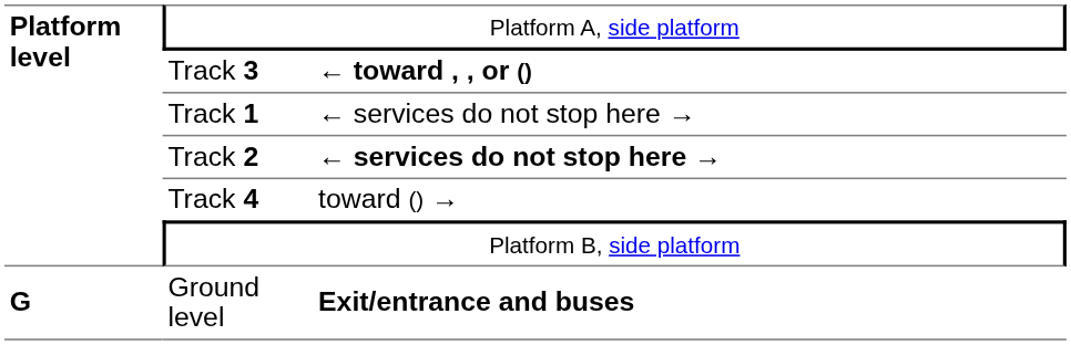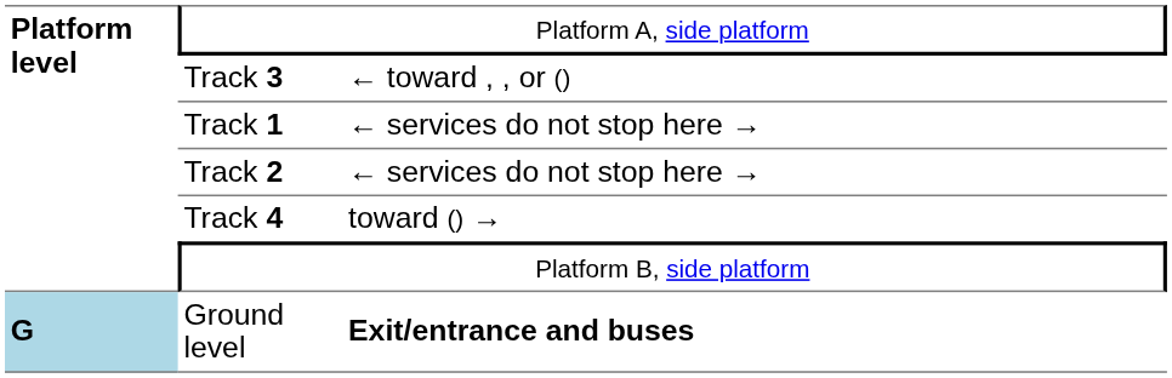Track 3 | column 3: bold -> normal
Track 2 | column 3: bold -> normal
Ground level | column 1: no background -> lightblue background
